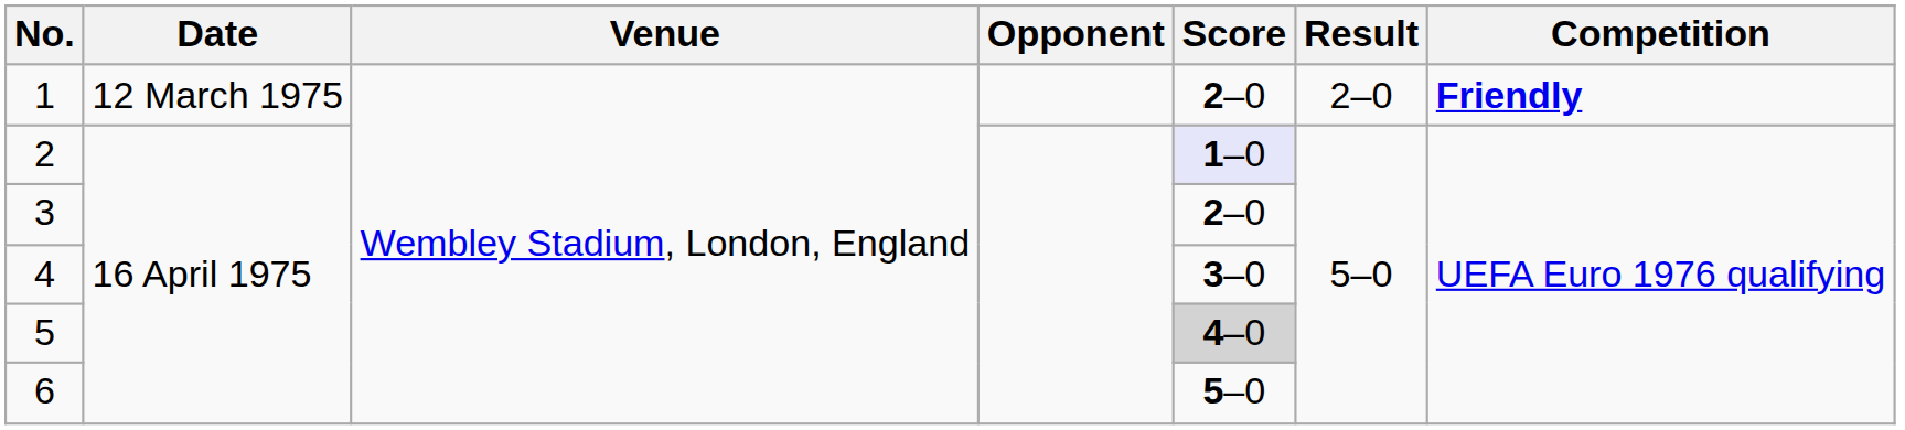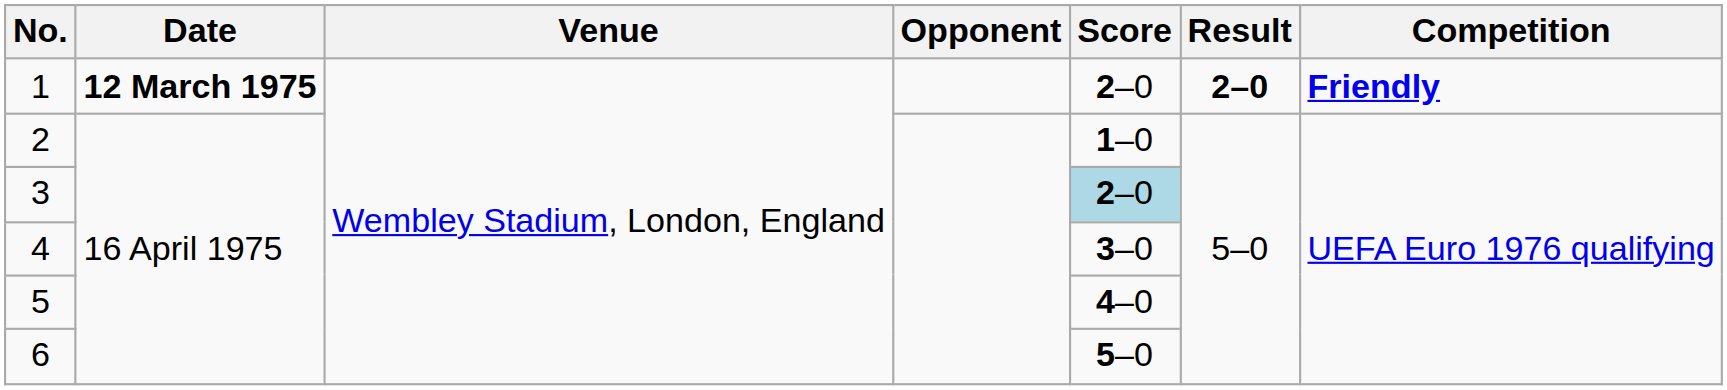1 | Date: normal -> bold
1 | Result: normal -> bold
2 | Score: lavender background -> no background
3 | Score: no background -> lightblue background
5 | Score: lightgrey background -> no background
